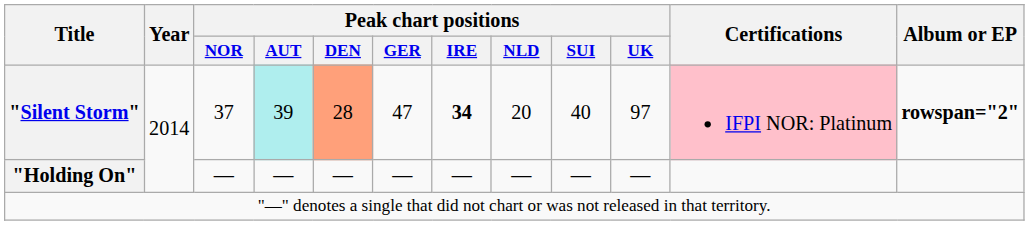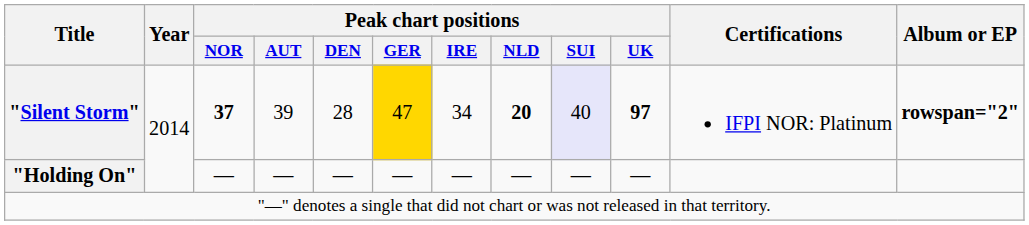"Silent Storm" | Peak chart positions / NOR: normal -> bold
"Silent Storm" | Peak chart positions / AUT: paleturquoise background -> no background
"Silent Storm" | Peak chart positions / DEN: lightsalmon background -> no background
"Silent Storm" | Peak chart positions / GER: no background -> gold background
"Silent Storm" | Peak chart positions / IRE: bold -> normal
"Silent Storm" | Peak chart positions / NLD: normal -> bold
"Silent Storm" | Peak chart positions / SUI: no background -> lavender background
"Silent Storm" | Peak chart positions / UK: normal -> bold
"Silent Storm" | Certifications: pink background -> no background
